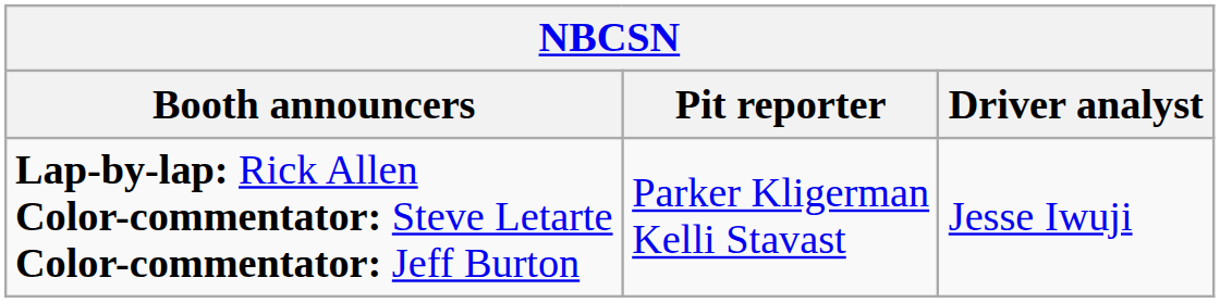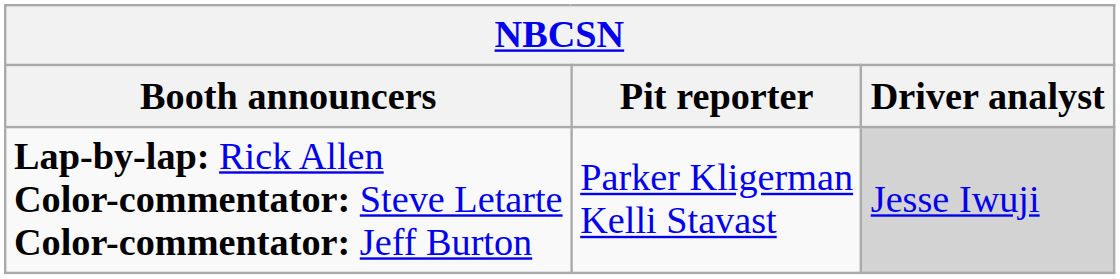row 3 | Driver analyst: no background -> lightgrey background
